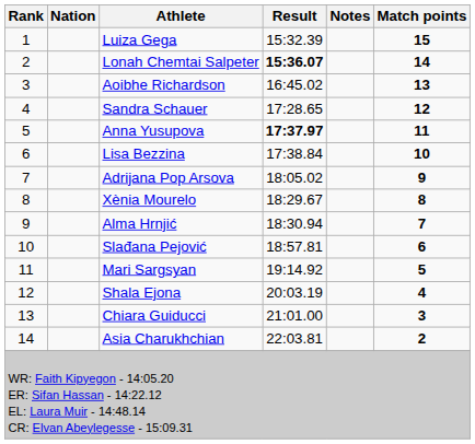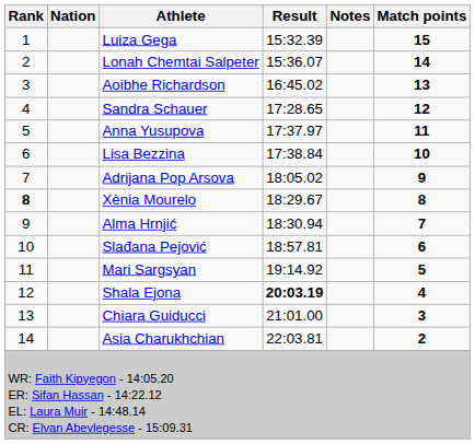Lonah Chemtai Salpeter | Result: bold -> normal
Anna Yusupova | Result: bold -> normal
Xènia Mourelo | Rank: normal -> bold
Shala Ejona | Result: normal -> bold
